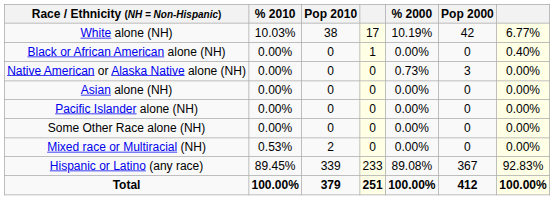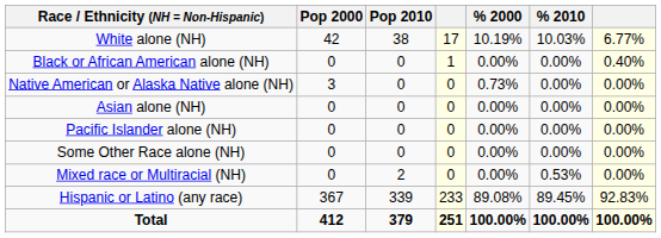columns swapped: Pop 2000 <-> % 2010
